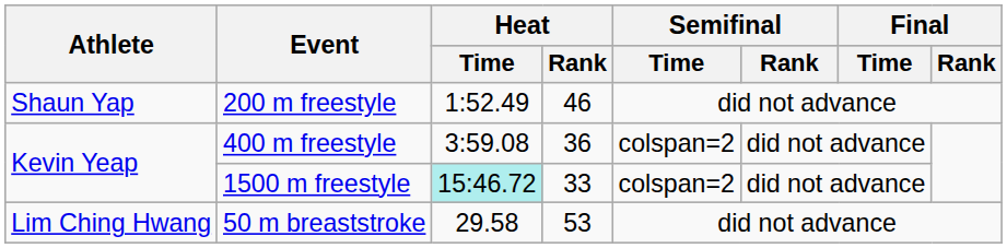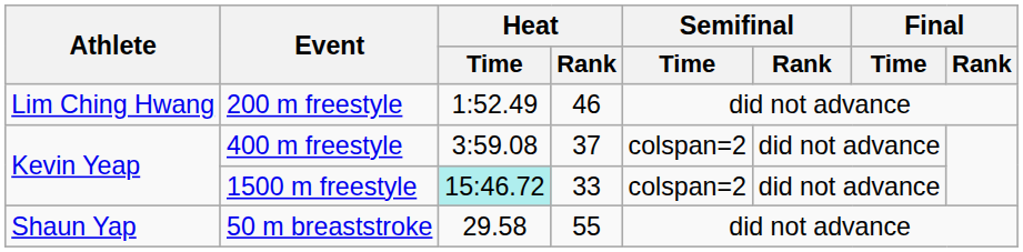200 m freestyle | Athlete: Shaun Yap -> Lim Ching Hwang
400 m freestyle | Heat / Rank: 36 -> 37
50 m breaststroke | Athlete: Lim Ching Hwang -> Shaun Yap
50 m breaststroke | Heat / Rank: 53 -> 55
